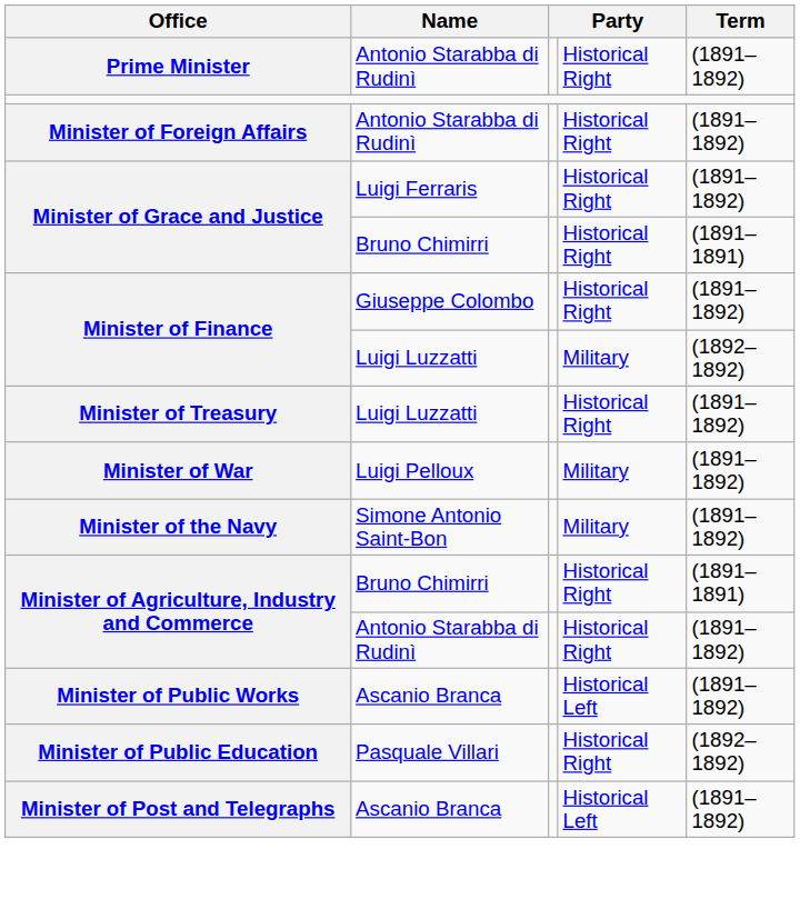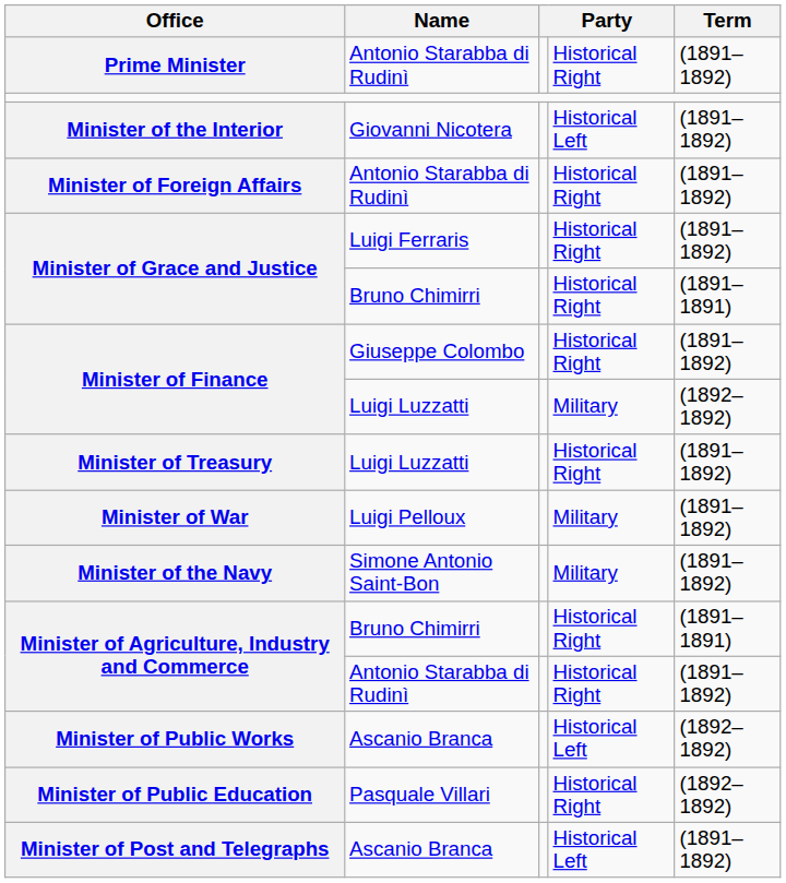+ row: Minister of the Interior | Giovanni Nicotera | Historical Left | (1891–1892)
Minister of Public Works | Term: (1891–1892) -> (1892–1892)
